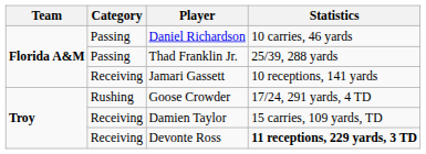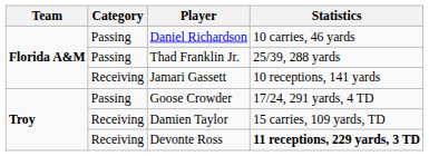Goose Crowder | Category: Rushing -> Passing
